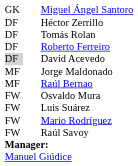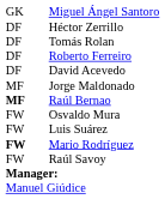David Acevedo | column 1: lightgrey background -> no background
Raúl Bernao | column 1: normal -> bold
Mario Rodríguez | column 1: normal -> bold
